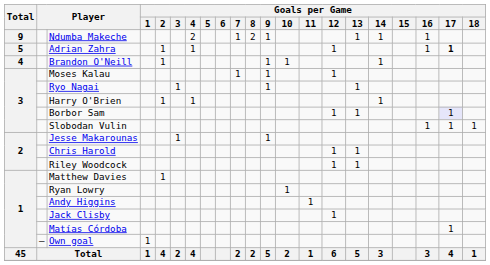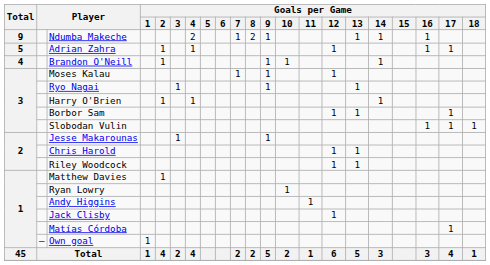Adrian Zahra | Goals per Game / 17: bold -> normal
Borbor Sam | Goals per Game / 17: lavender background -> no background
